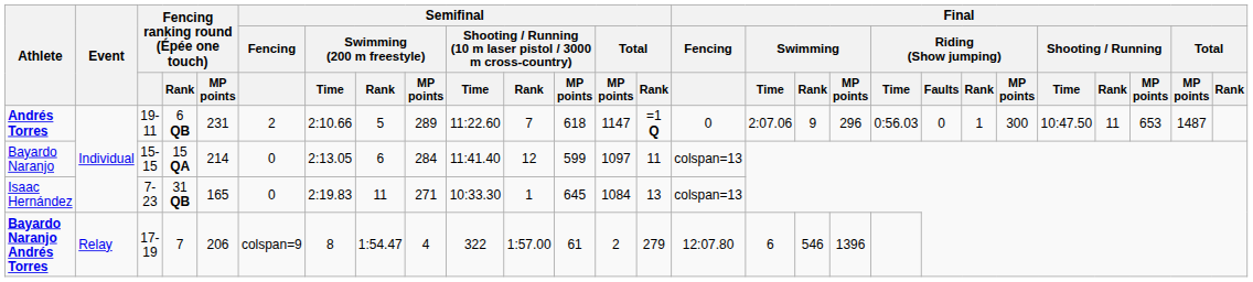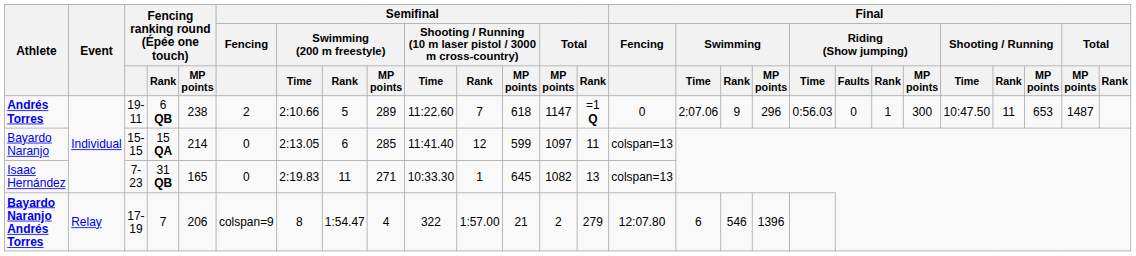Andrés Torres | Fencing ranking round (Épée one touch) / MP points: 231 -> 238
Bayardo Naranjo | Semifinal / Swimming (200 m freestyle) / MP points: 284 -> 285
Isaac Hernández | Semifinal / Total / MP points: 1084 -> 1082
Bayardo Naranjo Andrés Torres | column 12: 61 -> 21
